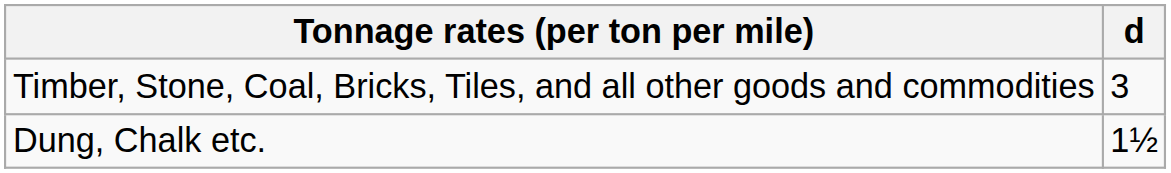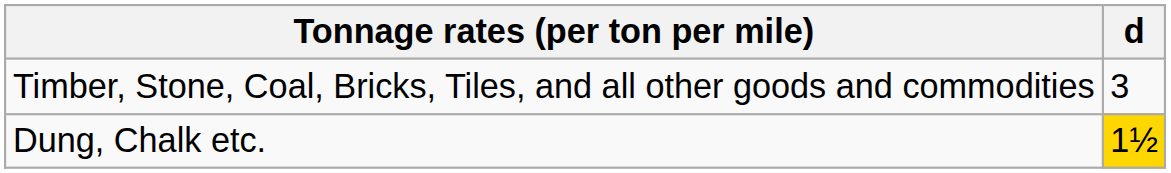Dung, Chalk etc. | d: no background -> gold background
